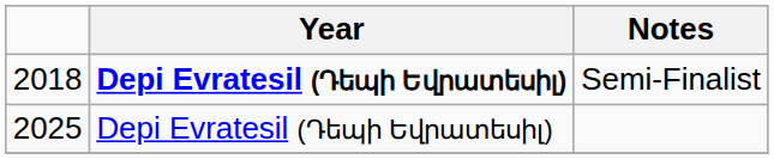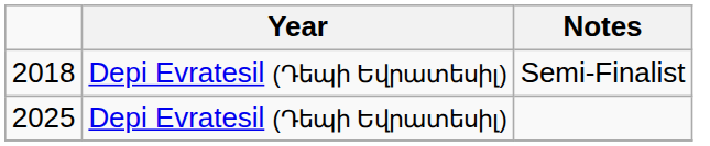Semi-Finalist | Year: bold -> normal
